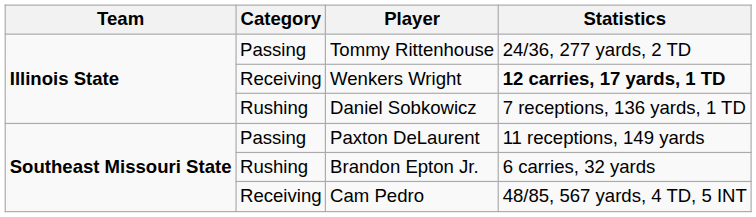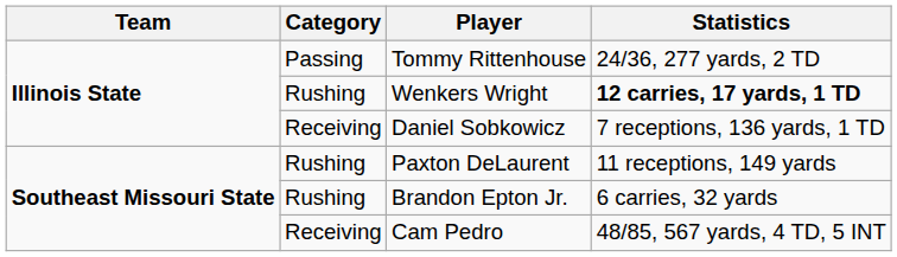Wenkers Wright | Category: Receiving -> Rushing
Daniel Sobkowicz | Category: Rushing -> Receiving
Paxton DeLaurent | Category: Passing -> Rushing
